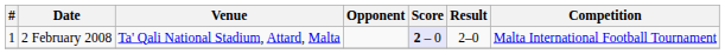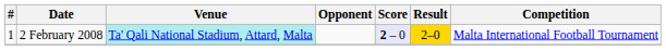2 February 2008 | Venue: no background -> paleturquoise background
2 February 2008 | Result: no background -> gold background
